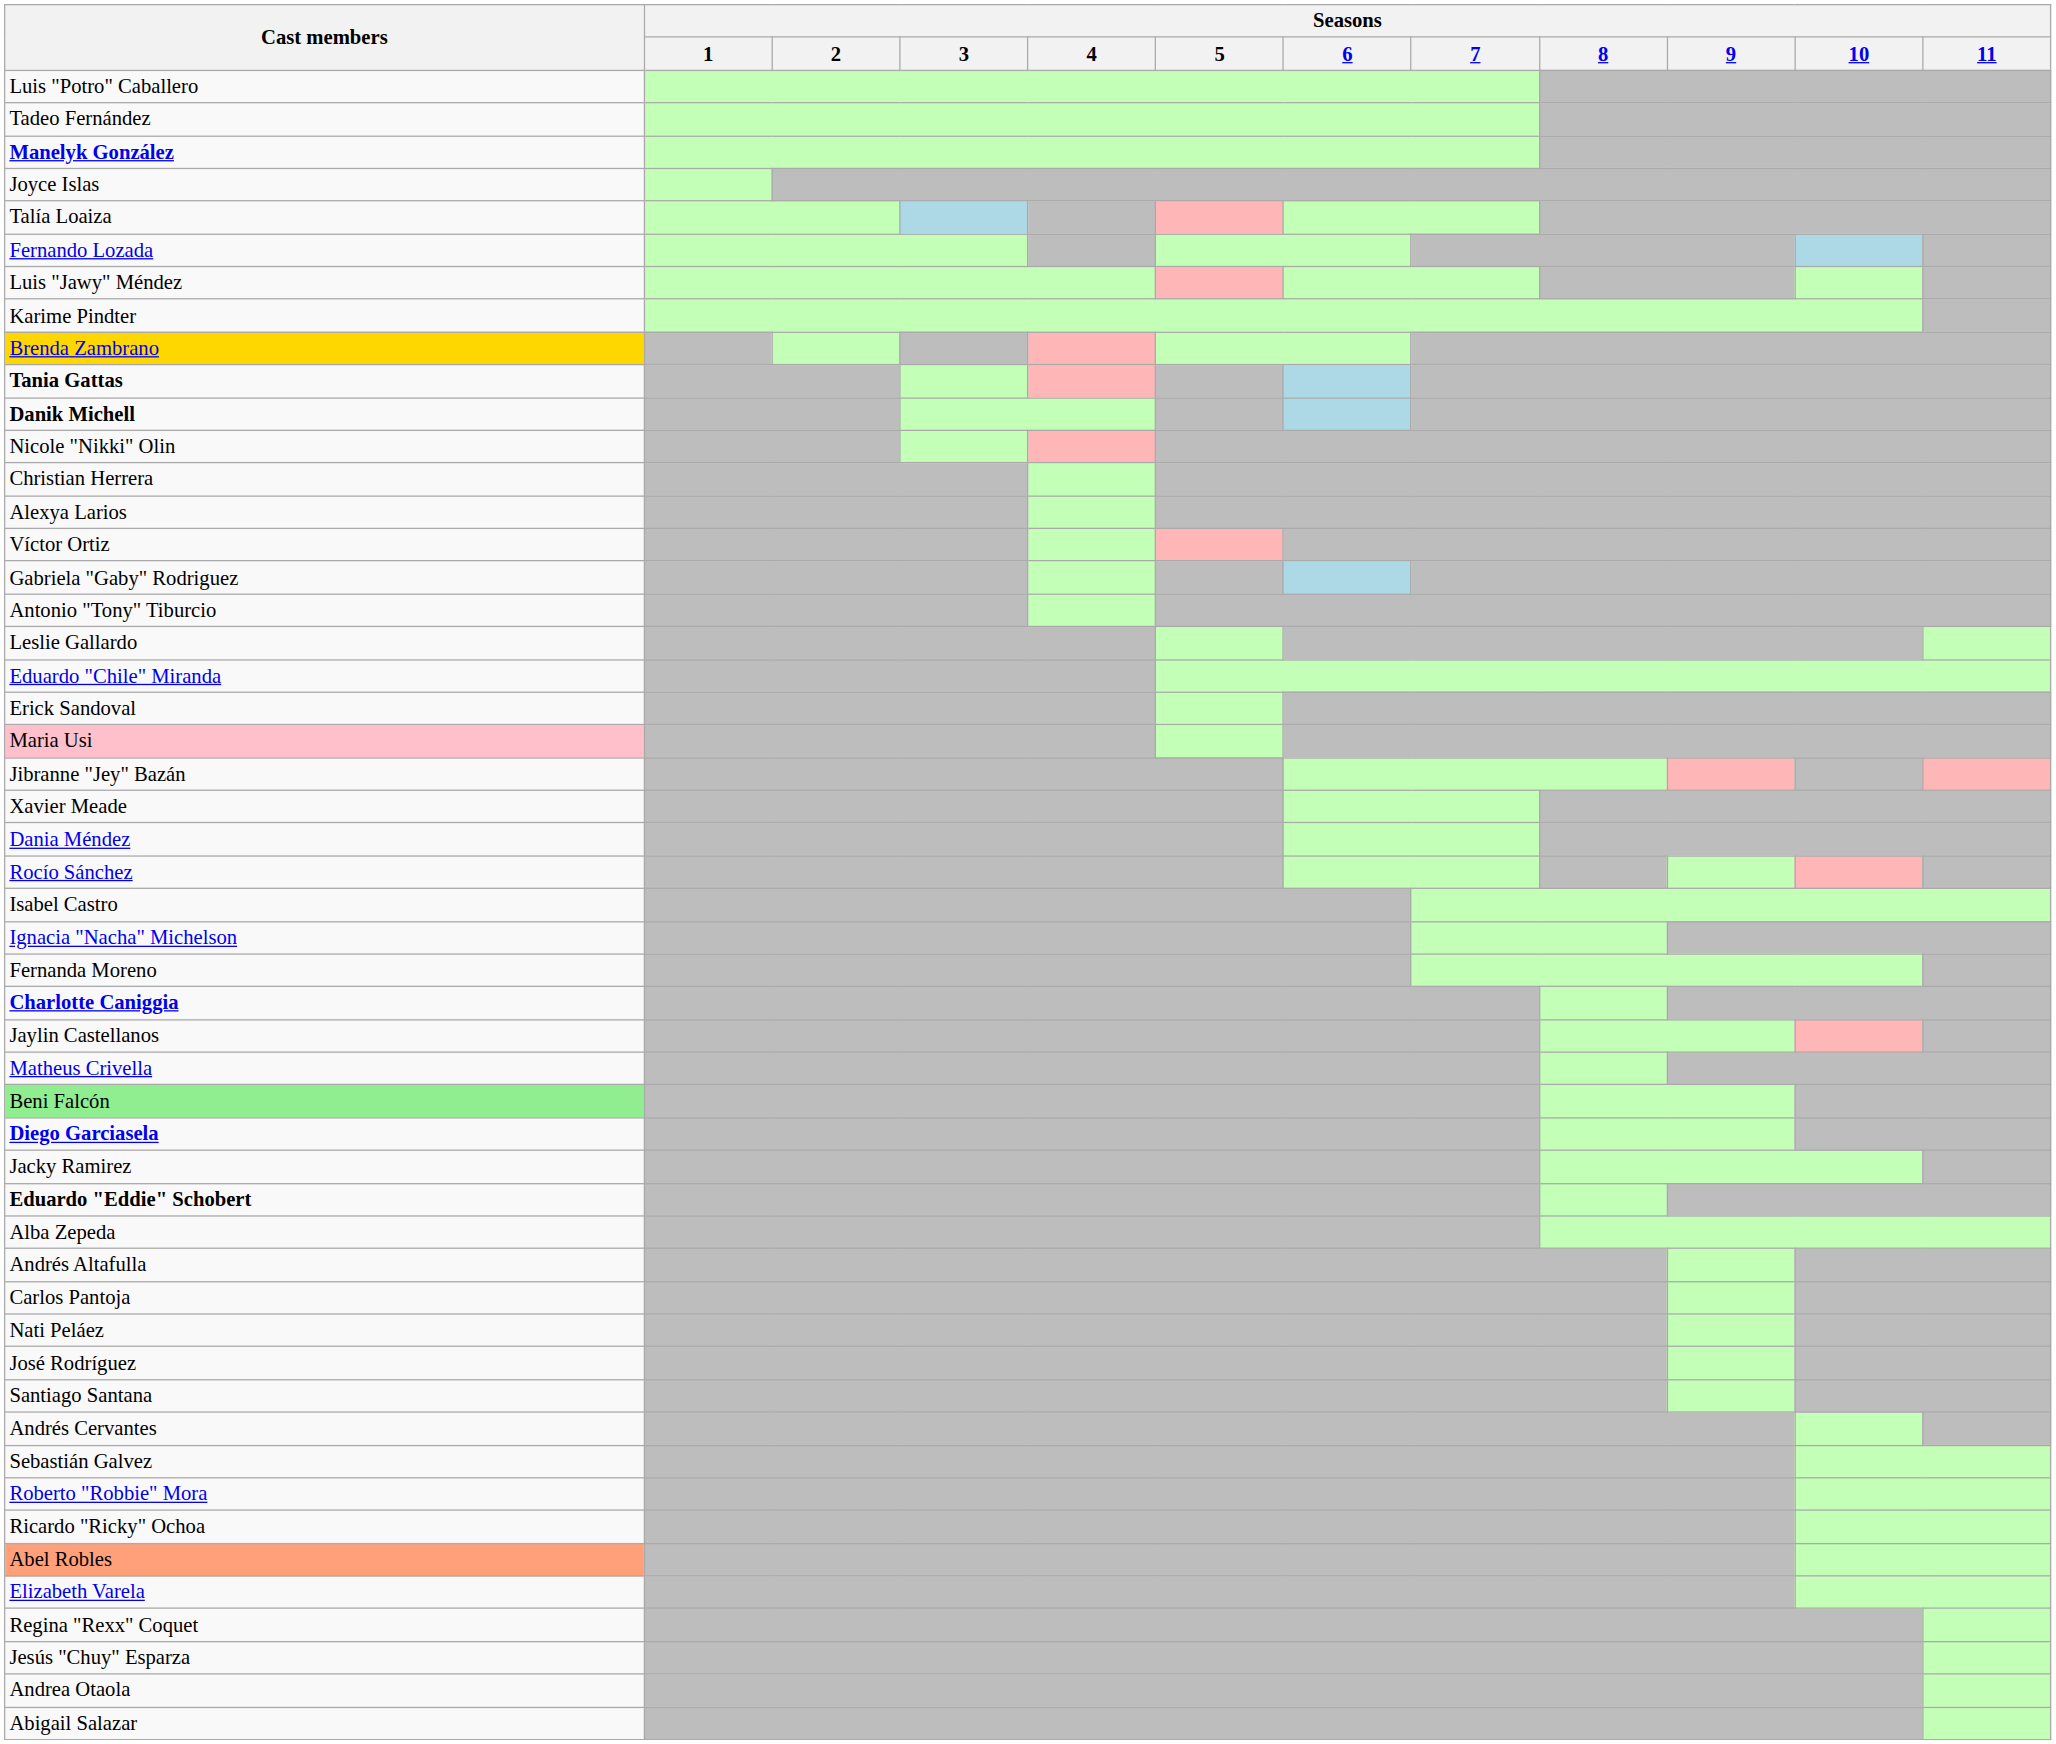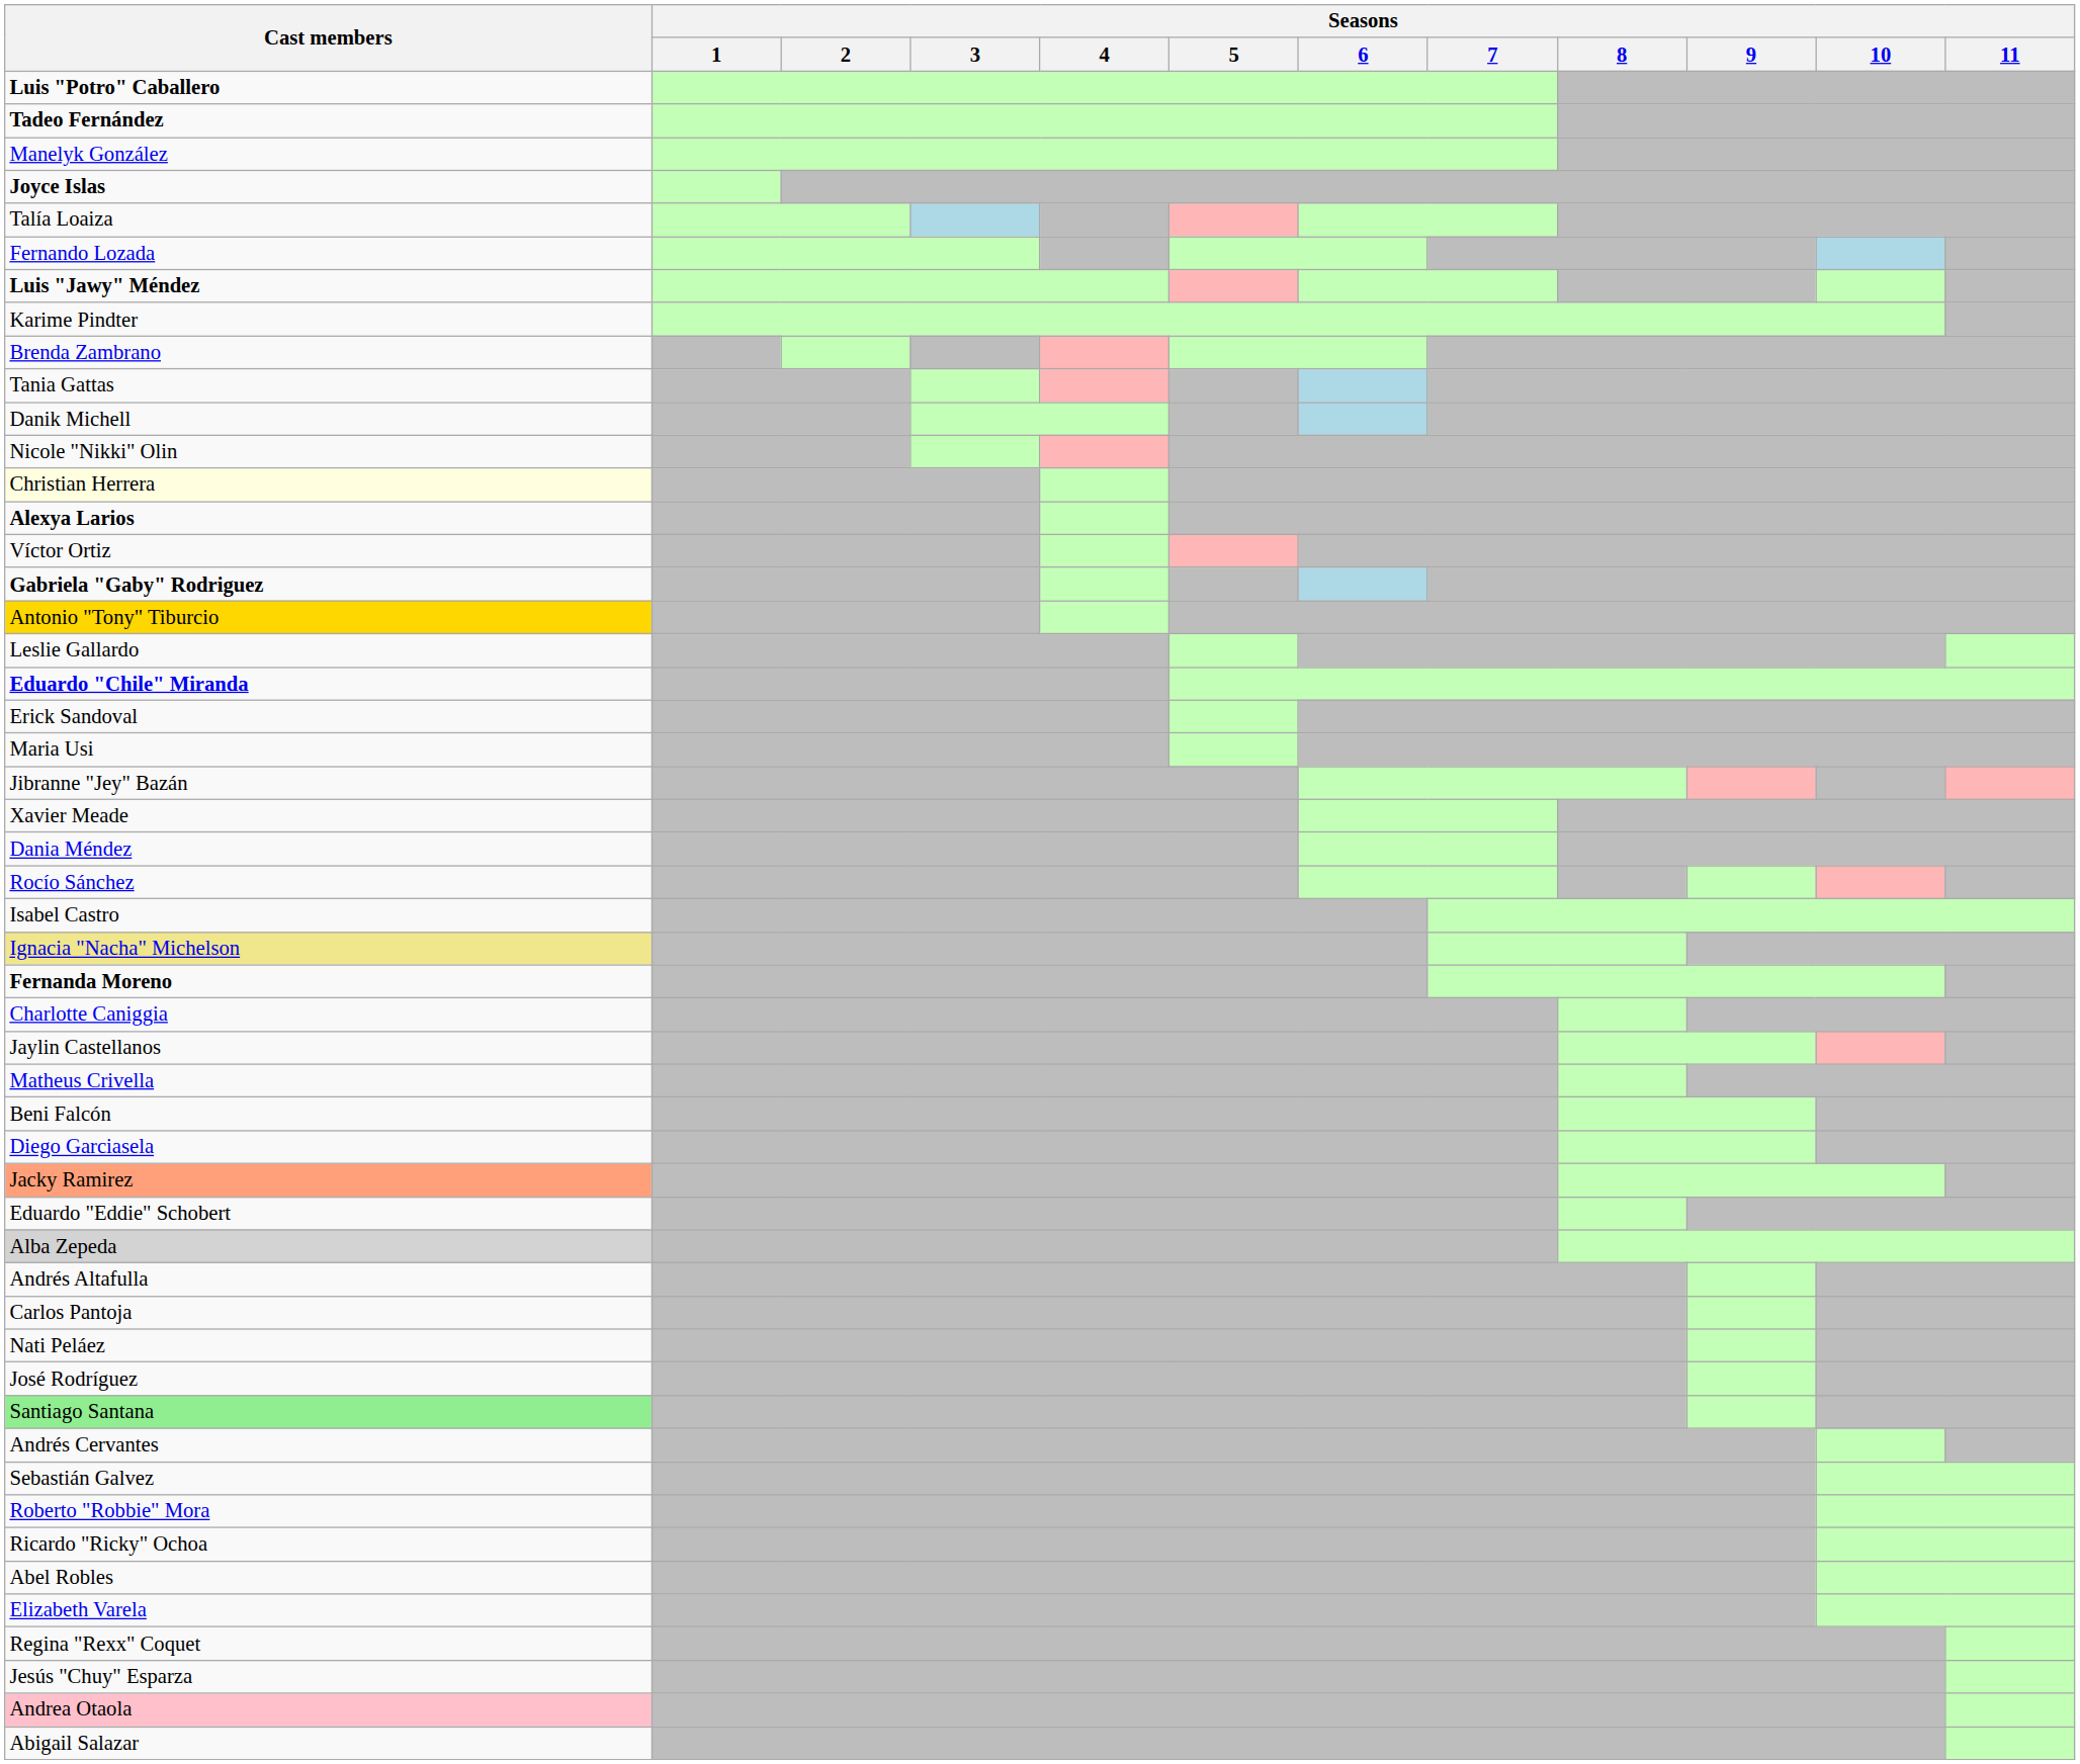Luis "Potro" Caballero | Cast members: normal -> bold
Tadeo Fernández | Cast members: normal -> bold
Manelyk González | Cast members: bold -> normal
Joyce Islas | Cast members: normal -> bold
Luis "Jawy" Méndez | Cast members: normal -> bold
Brenda Zambrano | Cast members: gold background -> no background
Tania Gattas | Cast members: bold -> normal
Danik Michell | Cast members: bold -> normal
Christian Herrera | Cast members: no background -> lightyellow background
Alexya Larios | Cast members: normal -> bold
Gabriela "Gaby" Rodriguez | Cast members: normal -> bold
Antonio "Tony" Tiburcio | Cast members: no background -> gold background
Eduardo "Chile" Miranda | Cast members: normal -> bold
Maria Usi | Cast members: pink background -> no background
Ignacia "Nacha" Michelson | Cast members: no background -> khaki background
Fernanda Moreno | Cast members: normal -> bold
Charlotte Caniggia | Cast members: bold -> normal
Beni Falcón | Cast members: lightgreen background -> no background
Diego Garciasela | Cast members: bold -> normal
Jacky Ramirez | Cast members: no background -> lightsalmon background
Eduardo "Eddie" Schobert | Cast members: bold -> normal
Alba Zepeda | Cast members: no background -> lightgrey background
Santiago Santana | Cast members: no background -> lightgreen background
Abel Robles | Cast members: lightsalmon background -> no background
Andrea Otaola | Cast members: no background -> pink background
